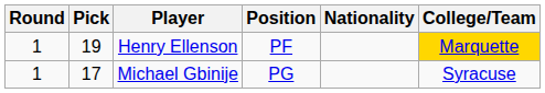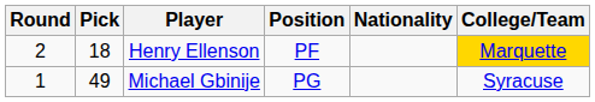Henry Ellenson | Round: 1 -> 2
Henry Ellenson | Pick: 19 -> 18
Michael Gbinije | Pick: 17 -> 49
